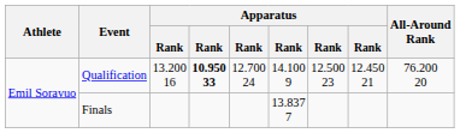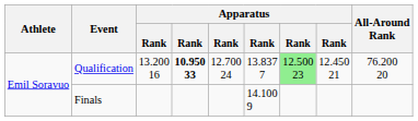Qualification | column 6: 14.100 9 -> 13.837 7
Qualification | column 7: no background -> lightgreen background
Finals | column 6: 13.837 7 -> 14.100 9
